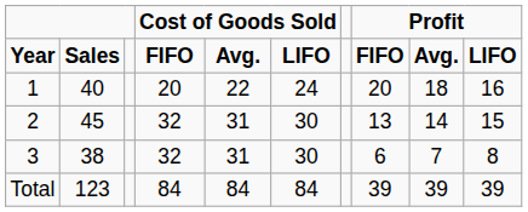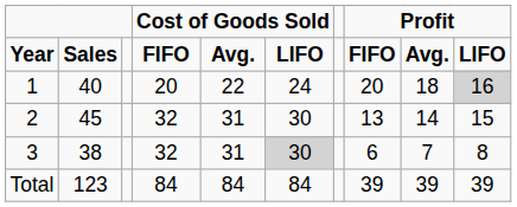1 | column 10: no background -> lightgrey background
3 | column 6: no background -> lightgrey background
